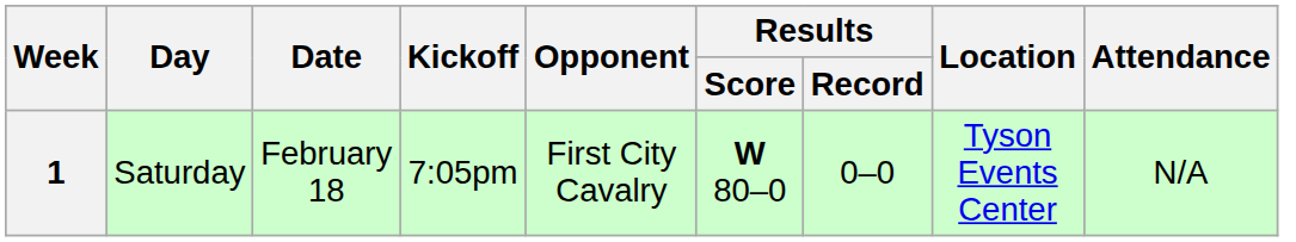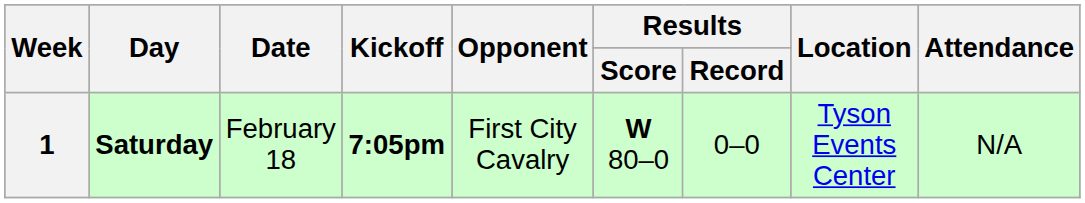1 | Day: normal -> bold
1 | Kickoff: normal -> bold
